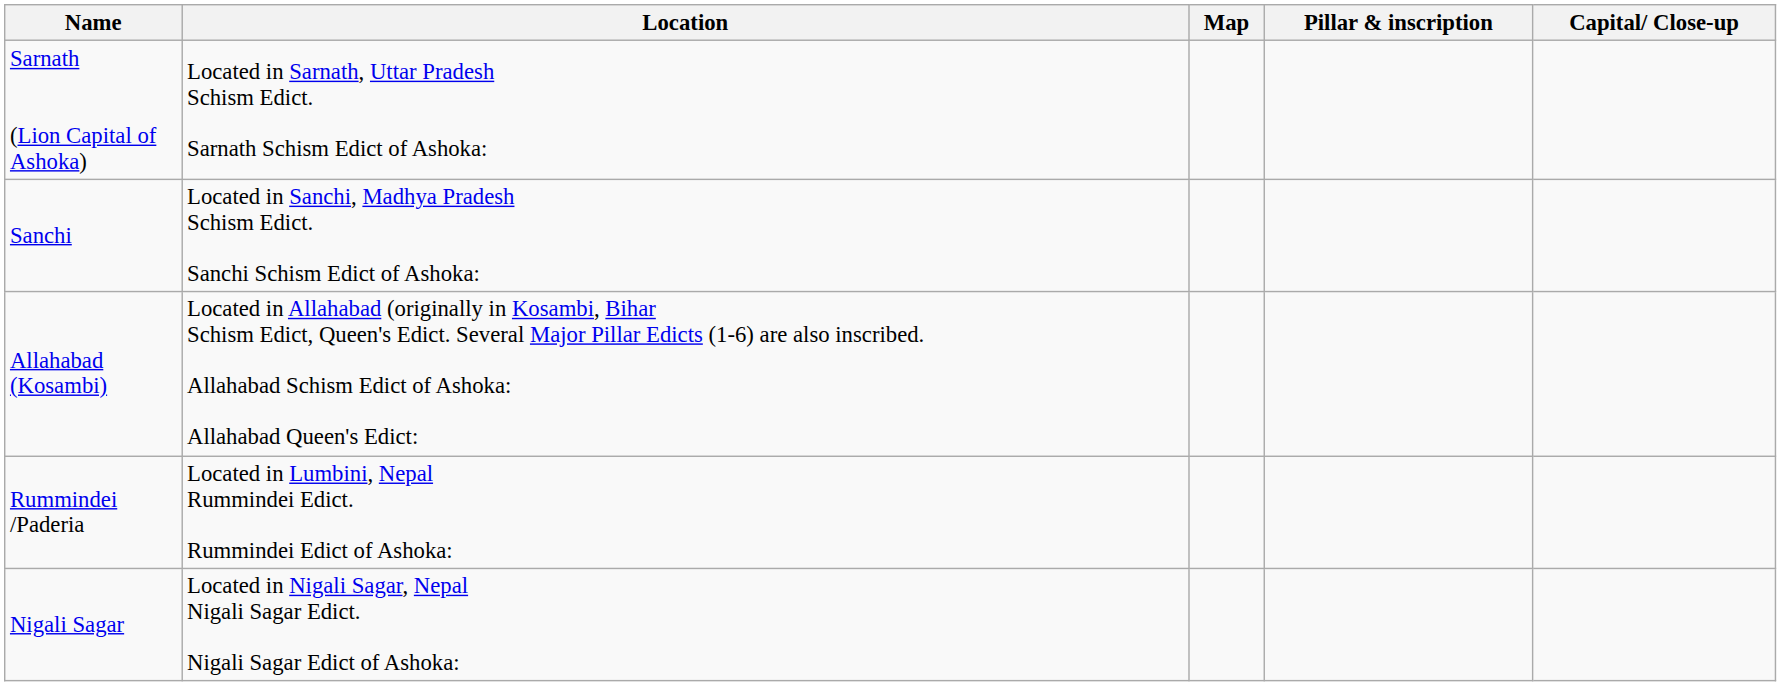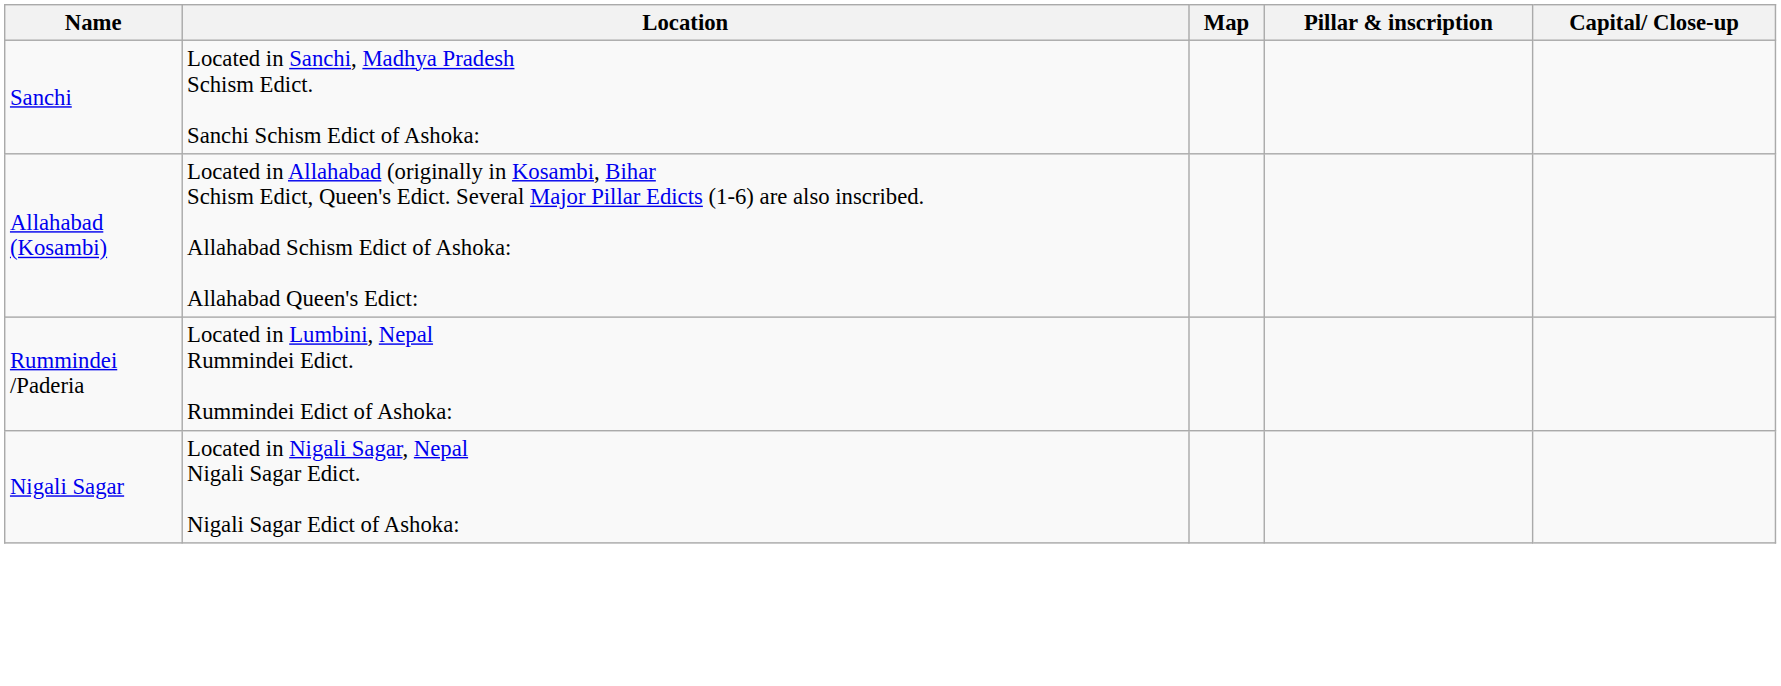- row: Sarnath (Lion Capital of Ashoka) | Located in Sarnath, Uttar Pradesh Schism Edict. Sarnath Schism Edict of Ashoka:
